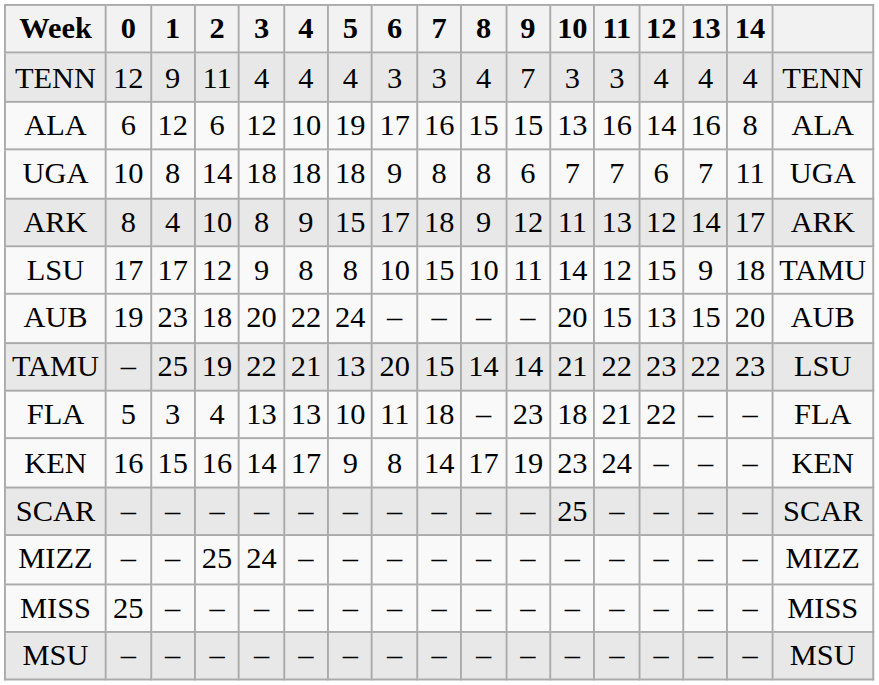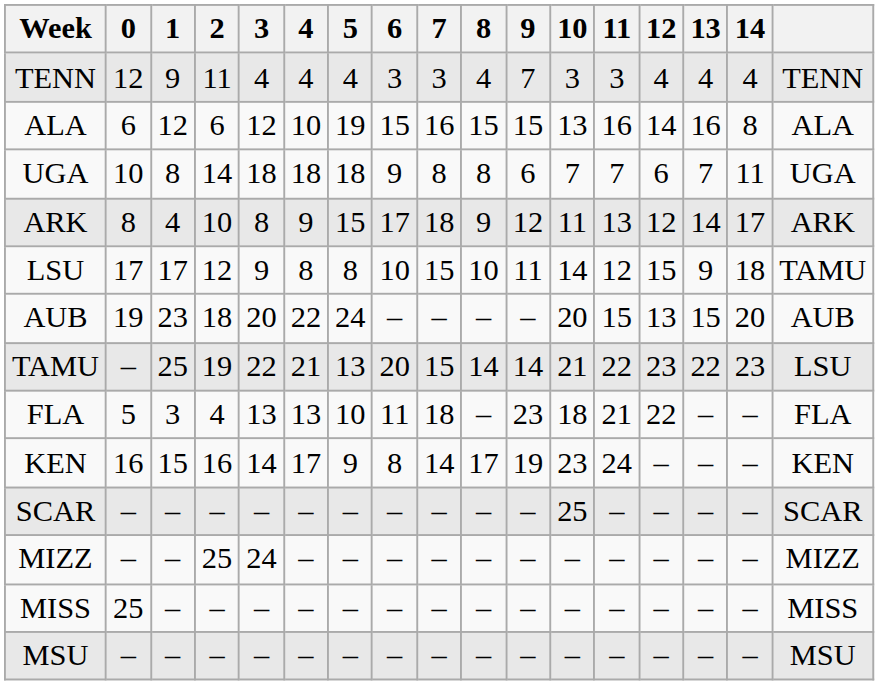row 3 | 6: 17 -> 15
